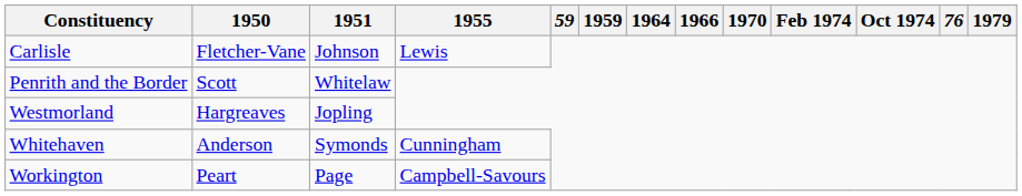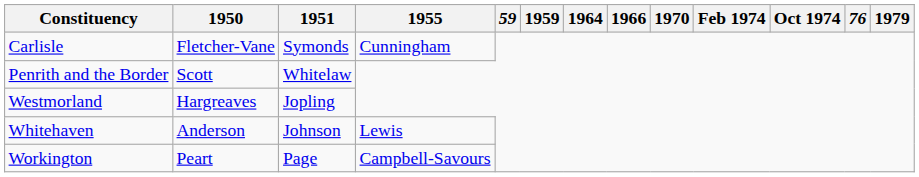Carlisle | 1951: Johnson -> Symonds
Carlisle | 1955: Lewis -> Cunningham
Whitehaven | 1951: Symonds -> Johnson
Whitehaven | 1955: Cunningham -> Lewis
